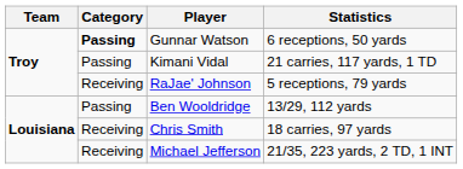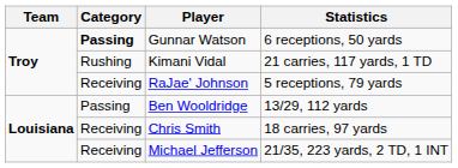Kimani Vidal | Category: Passing -> Rushing
